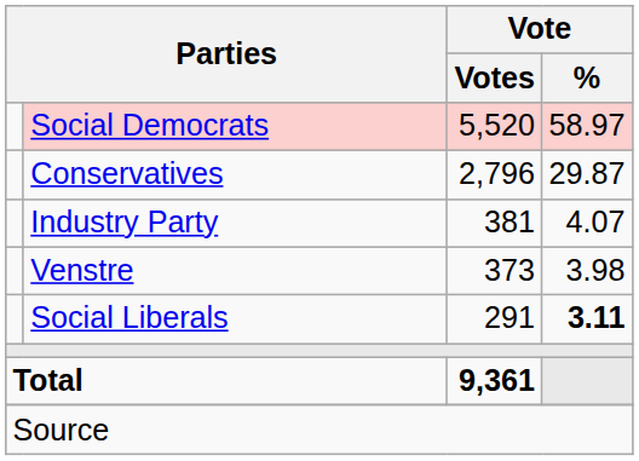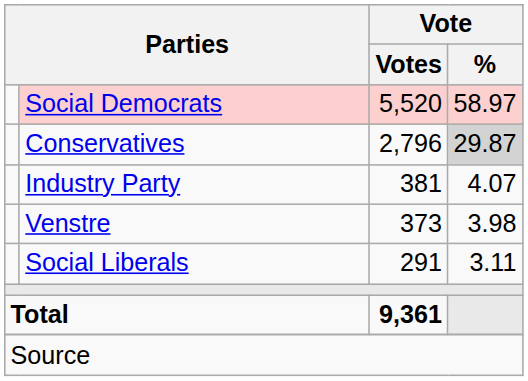Conservatives | Vote / %: no background -> lightgrey background
Social Liberals | Vote / %: bold -> normal
